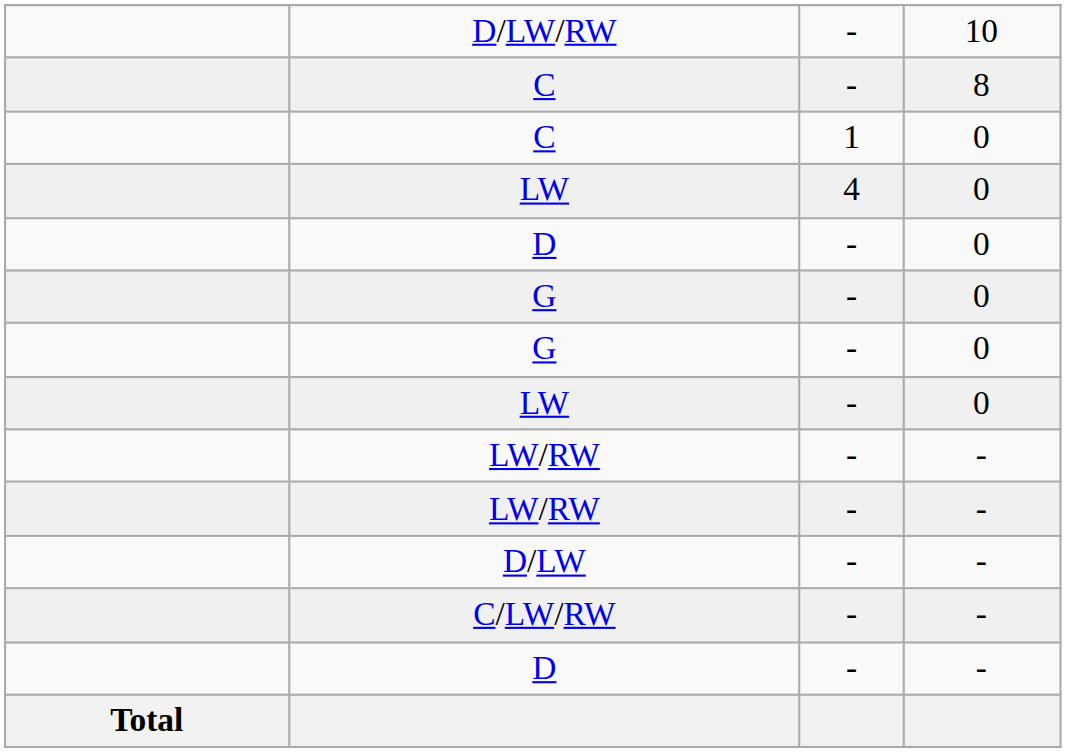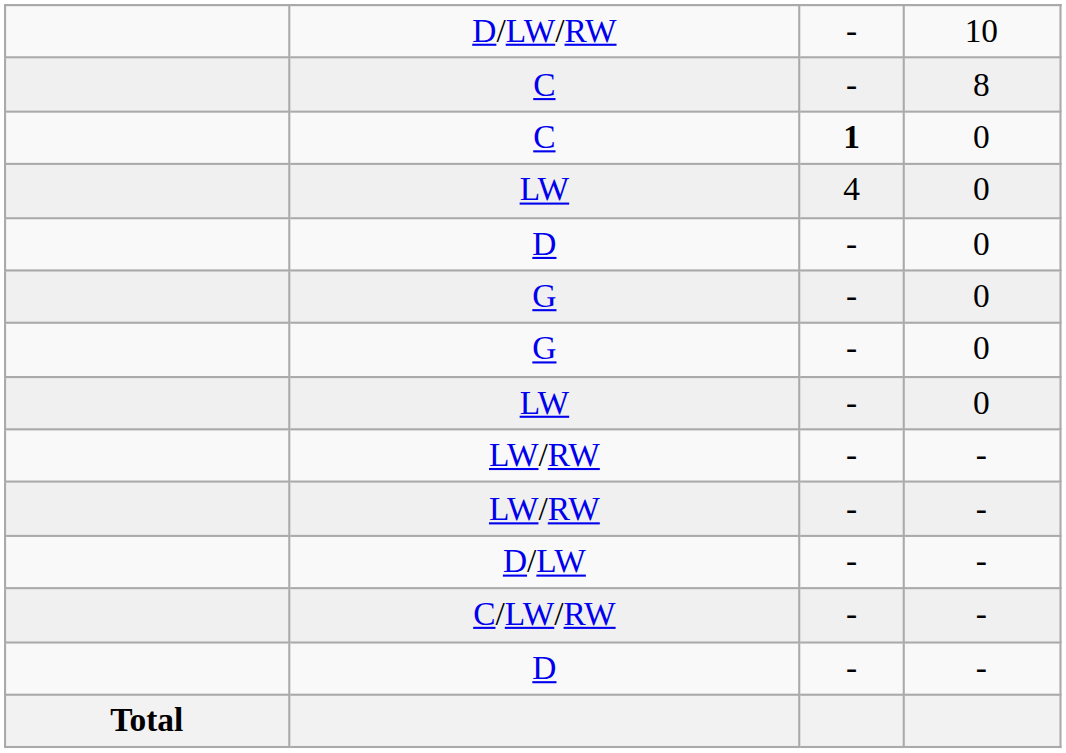C / 0 | column 3: normal -> bold
